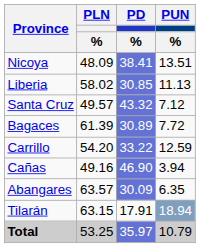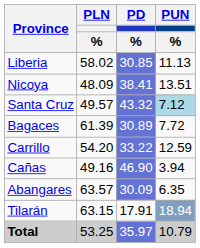rows swapped: Liberia <-> Nicoya
Santa Cruz | PUN / %: no background -> lightblue background
